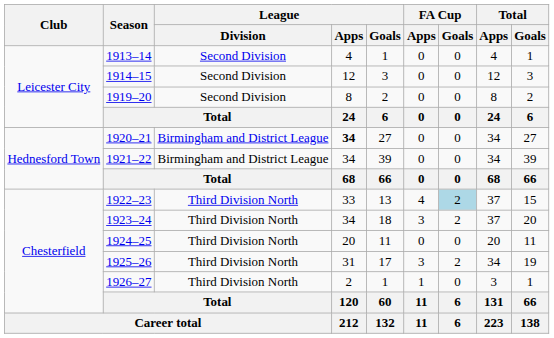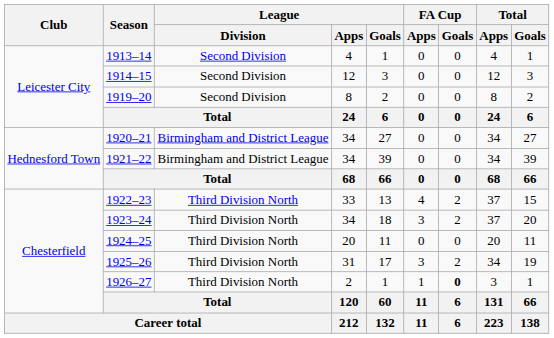1920–21 | League / Apps: bold -> normal
1922–23 | FA Cup / Goals: lightblue background -> no background
1926–27 | FA Cup / Goals: normal -> bold
